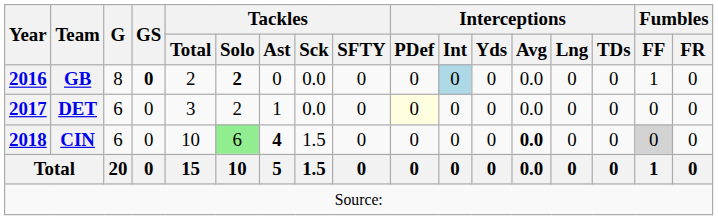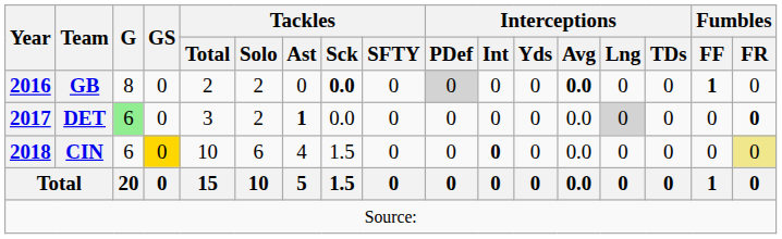GB | GS: bold -> normal
GB | Tackles / Solo: bold -> normal
GB | Tackles / Sck: normal -> bold
GB | Interceptions / PDef: no background -> lightgrey background
GB | Interceptions / Int: lightblue background -> no background
GB | Interceptions / Avg: normal -> bold
GB | Fumbles / FF: normal -> bold
DET | G: no background -> lightgreen background
DET | Tackles / Ast: normal -> bold
DET | Interceptions / PDef: lightyellow background -> no background
DET | Interceptions / Lng: no background -> lightgrey background
DET | Fumbles / FR: normal -> bold
CIN | GS: no background -> gold background
CIN | Tackles / Solo: lightgreen background -> no background
CIN | Tackles / Ast: bold -> normal
CIN | Interceptions / Int: normal -> bold
CIN | Interceptions / Avg: bold -> normal
CIN | Fumbles / FF: lightgrey background -> no background
CIN | Fumbles / FR: no background -> khaki background
